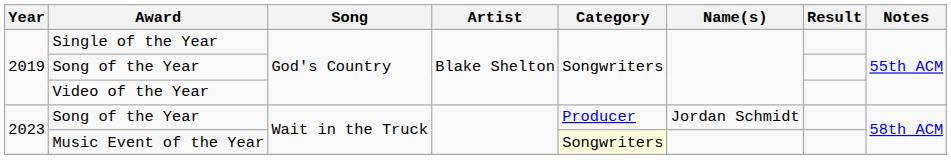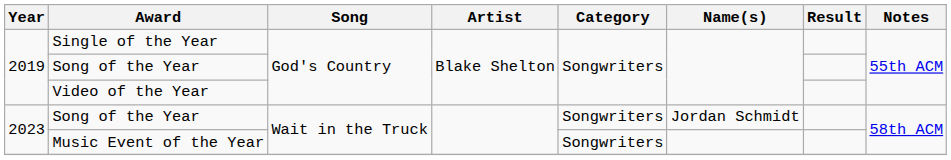2023 / Song of the Year | Category: Producer -> Songwriters
Music Event of the Year | Category: lightyellow background -> no background
